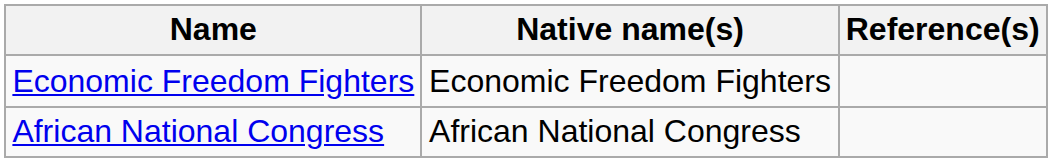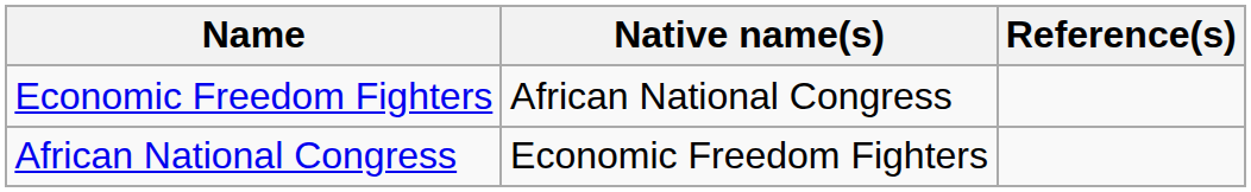row 2 | Native name(s): Economic Freedom Fighters -> African National Congress
row 3 | Native name(s): African National Congress -> Economic Freedom Fighters
